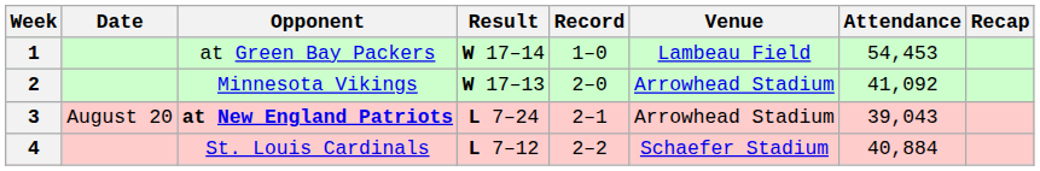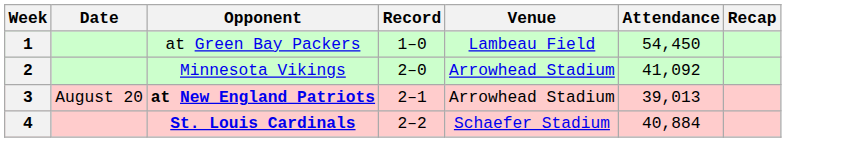- column: Result | W 17–14 | W 17–13 | L 7–24 | L 7–12
1 | Attendance: 54,453 -> 54,450
3 | Attendance: 39,043 -> 39,013
4 | Opponent: normal -> bold
